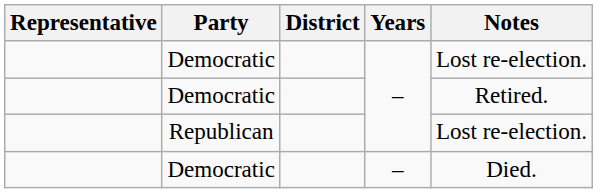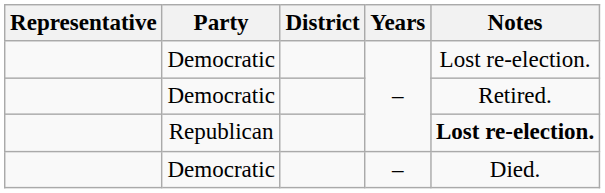Republican | Notes: normal -> bold
